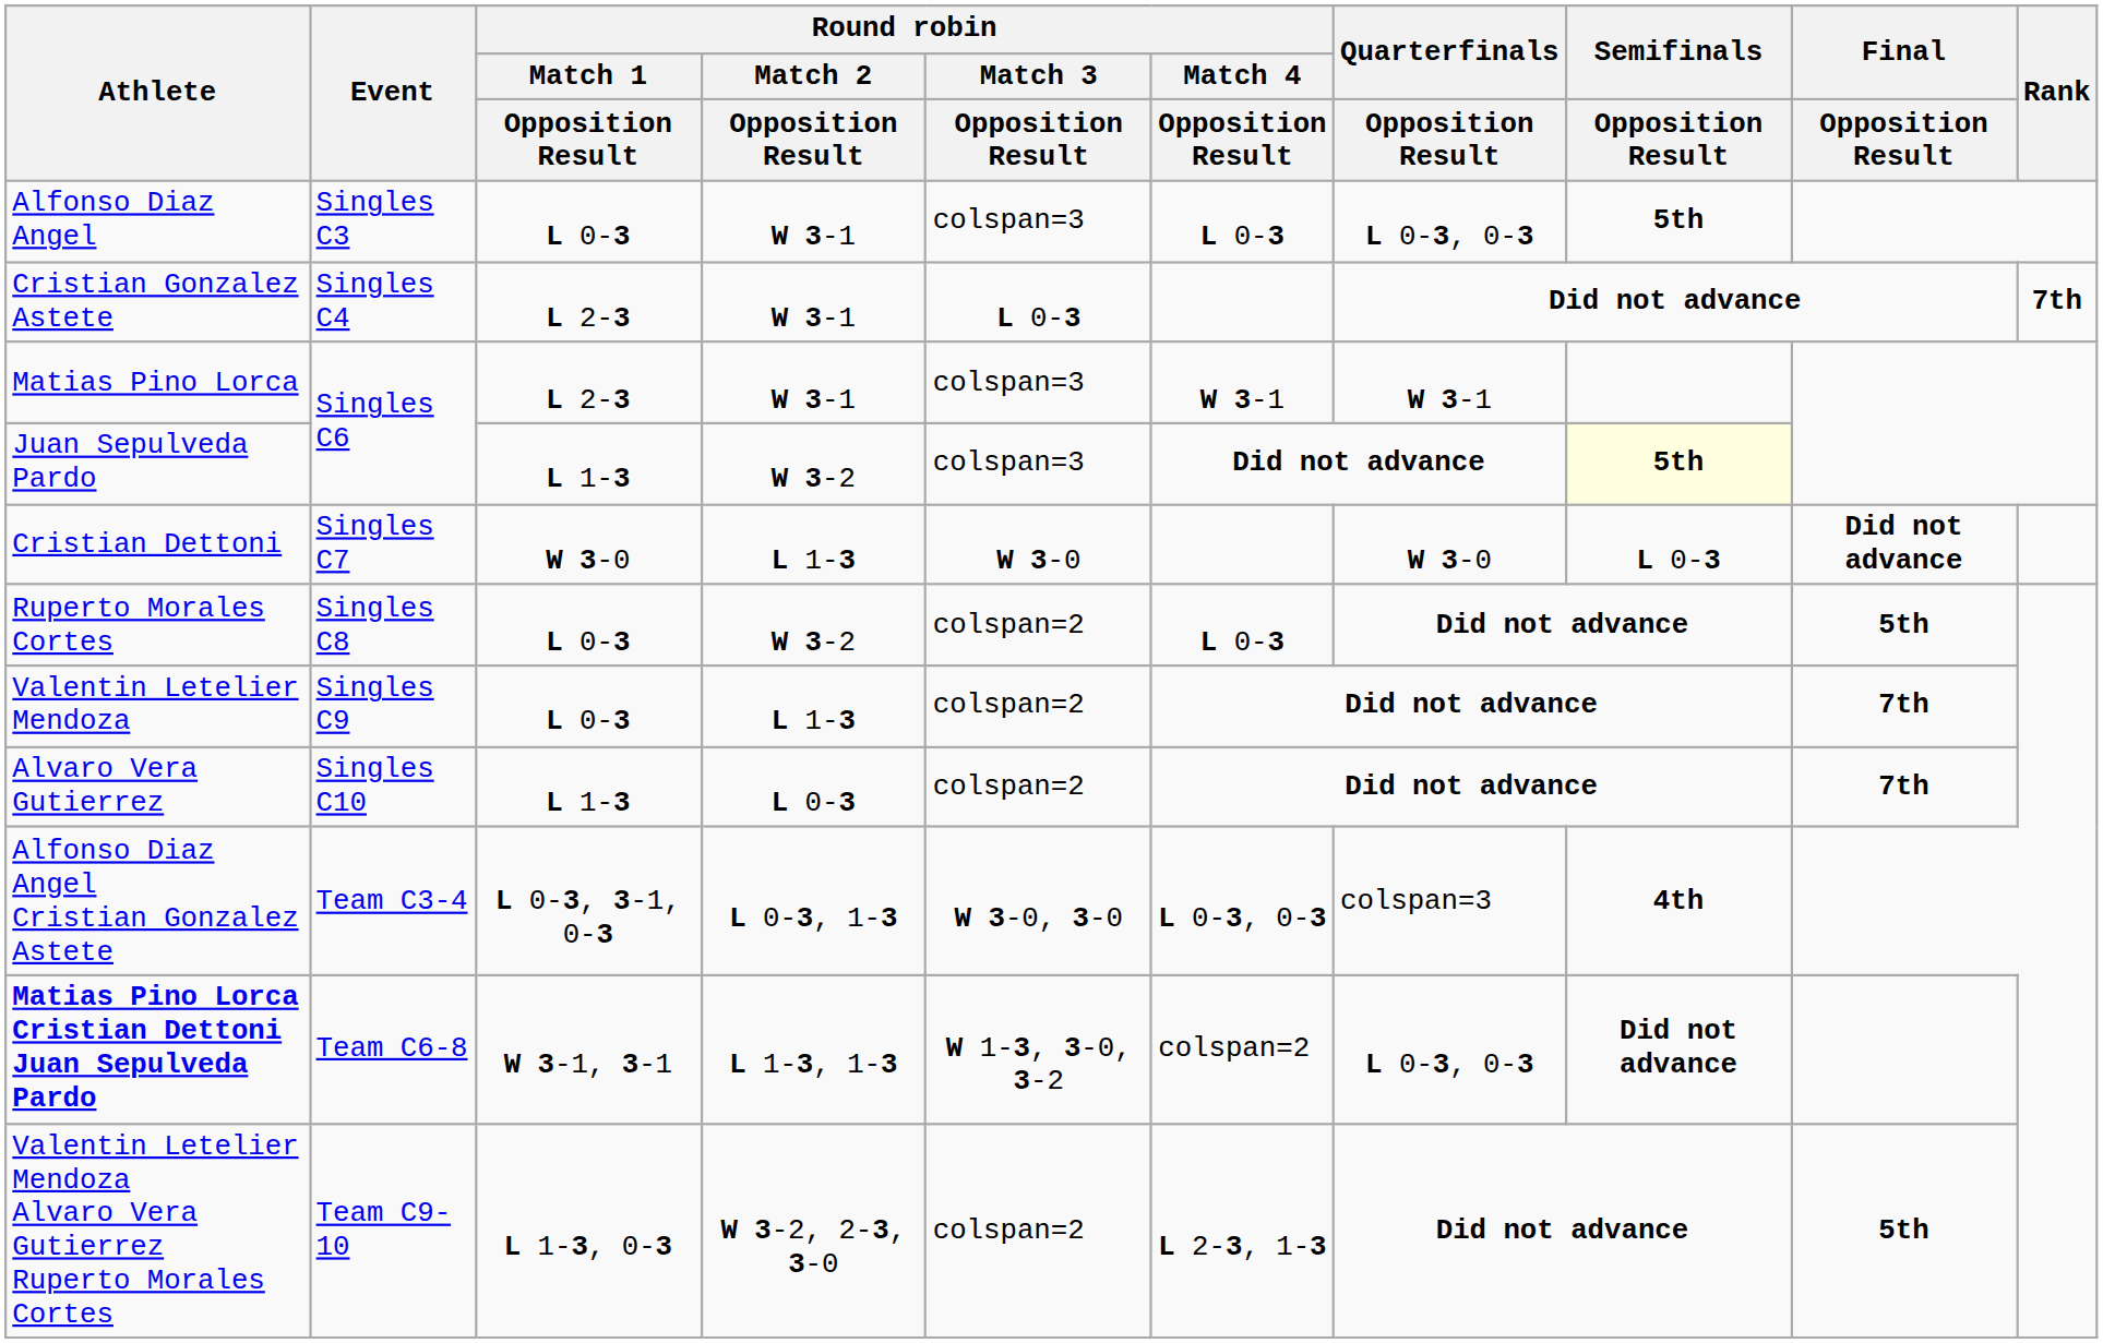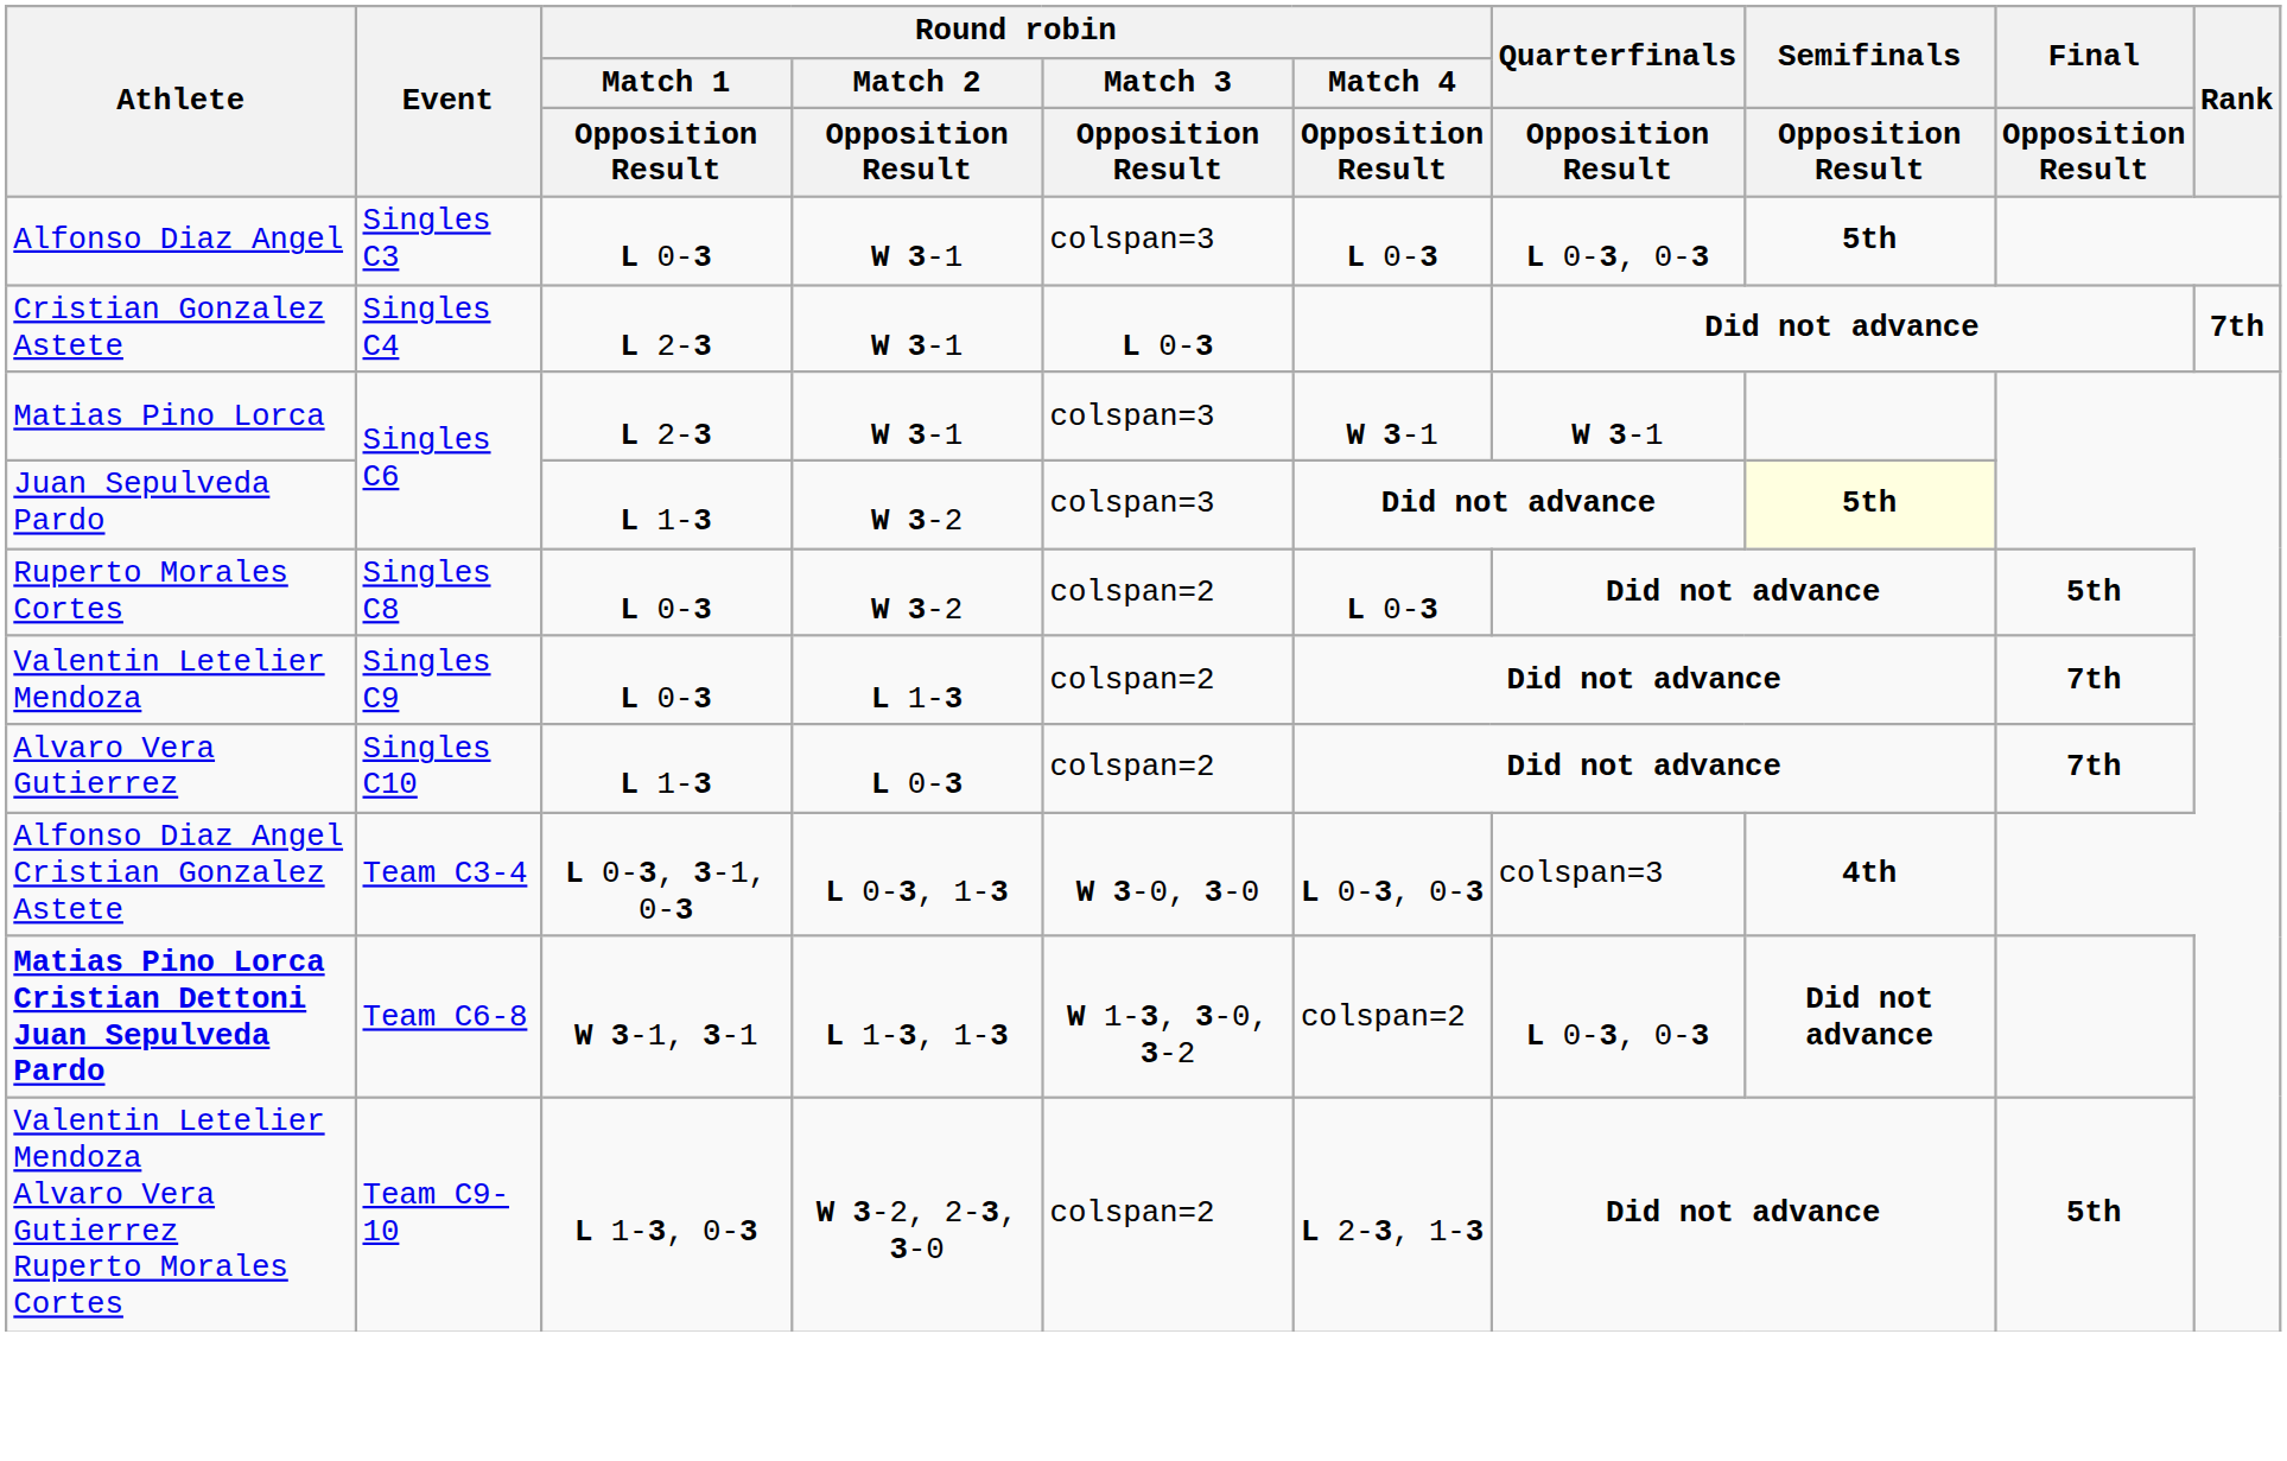- row: Cristian Dettoni | Singles C7 | W 3-0 | L 1-3 | W 3-0 | W 3-0 | L 0-3 | Did not advance
